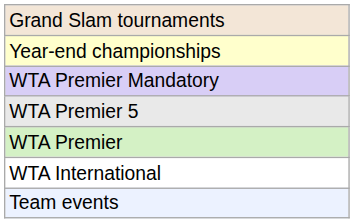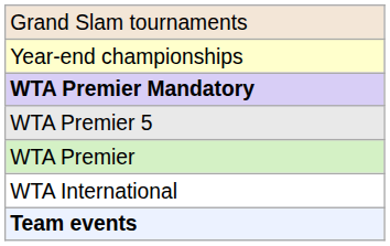row 3 | column 1: normal -> bold
row 7 | column 1: normal -> bold
